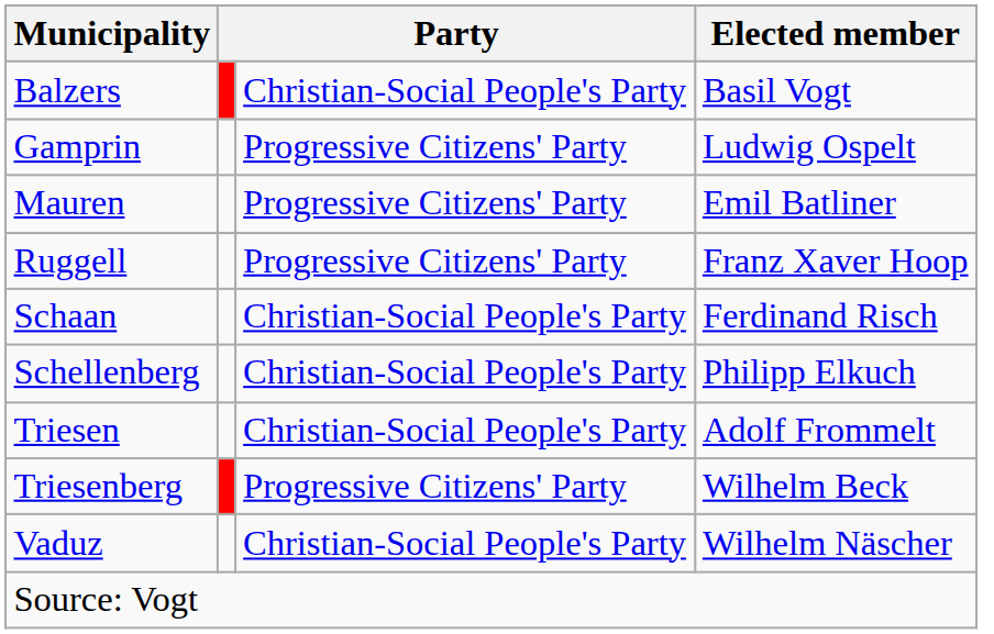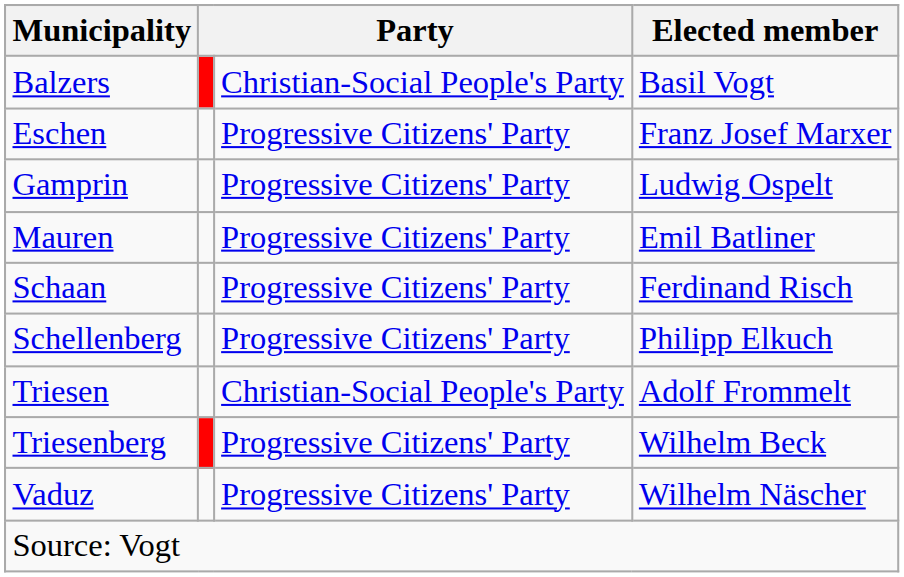+ row: Eschen | Progressive Citizens' Party | Franz Josef Marxer
- row: Ruggell | Progressive Citizens' Party | Franz Xaver Hoop
Schaan | column 3: Christian-Social People's Party -> Progressive Citizens' Party
Schellenberg | column 3: Christian-Social People's Party -> Progressive Citizens' Party
Vaduz | column 3: Christian-Social People's Party -> Progressive Citizens' Party
